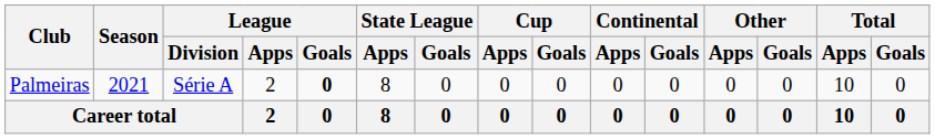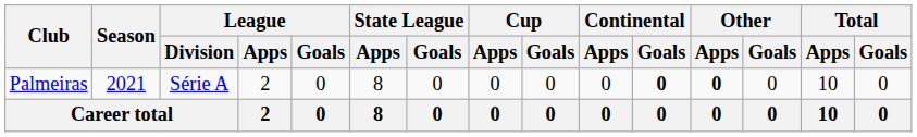Palmeiras | League / Goals: bold -> normal
Palmeiras | Continental / Goals: normal -> bold
Palmeiras | Other / Apps: normal -> bold
